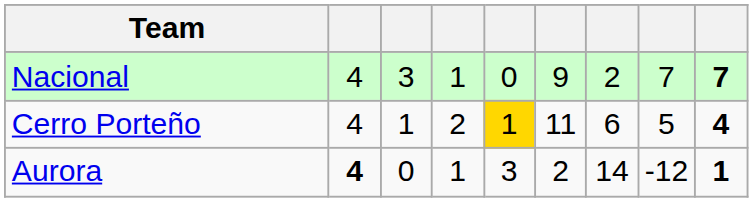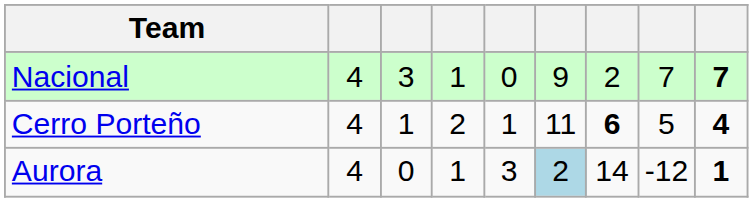Cerro Porteño | column 5: gold background -> no background
Cerro Porteño | column 7: normal -> bold
Aurora | column 2: bold -> normal
Aurora | column 6: no background -> lightblue background
